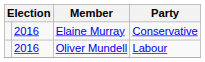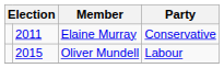Elaine Murray | column 2: 2016 -> 2011
Oliver Mundell | column 2: 2016 -> 2015
